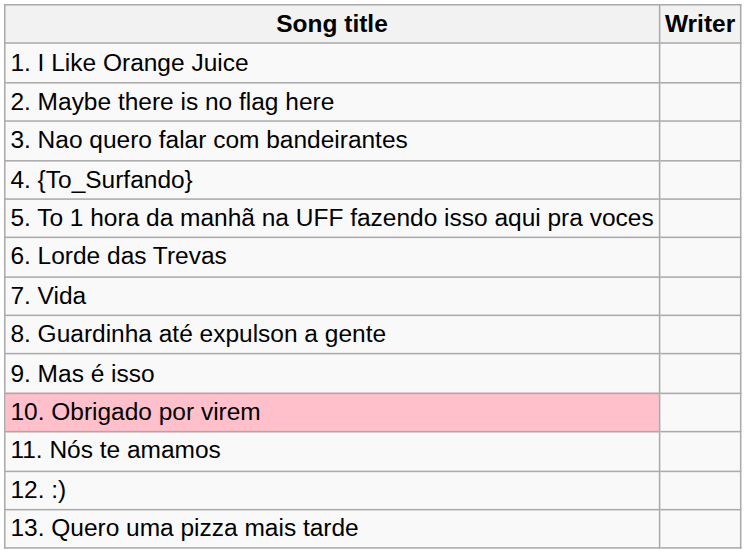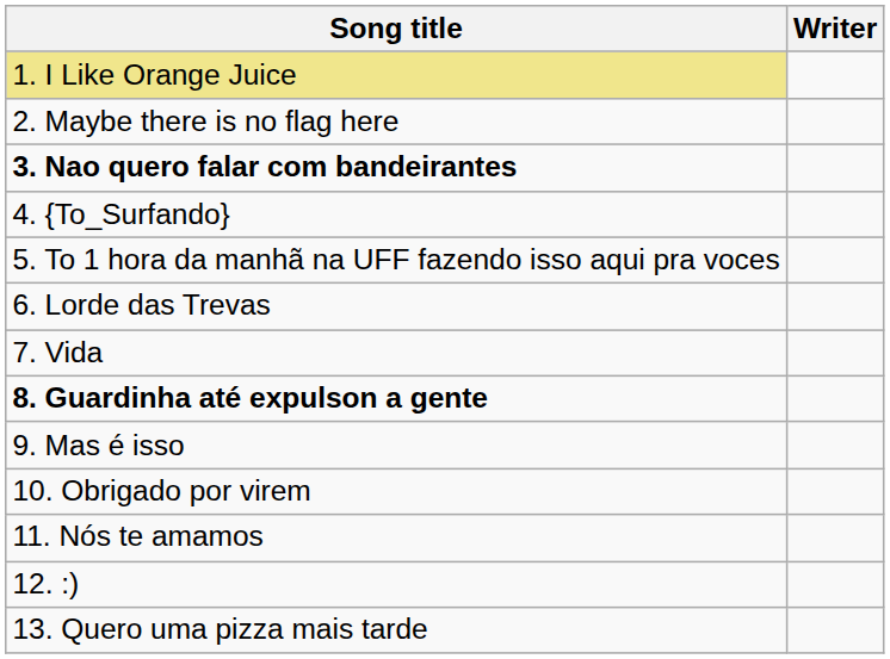1. I Like Orange Juice | Song title: no background -> khaki background
3. Nao quero falar com bandeirantes | Song title: normal -> bold
8. Guardinha até expulson a gente | Song title: normal -> bold
10. Obrigado por virem | Song title: pink background -> no background
